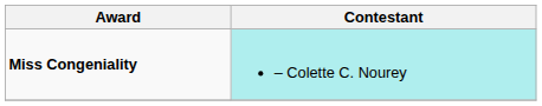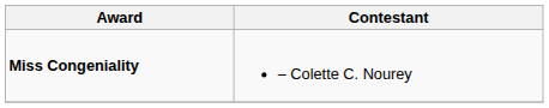Miss Congeniality | Contestant: paleturquoise background -> no background
